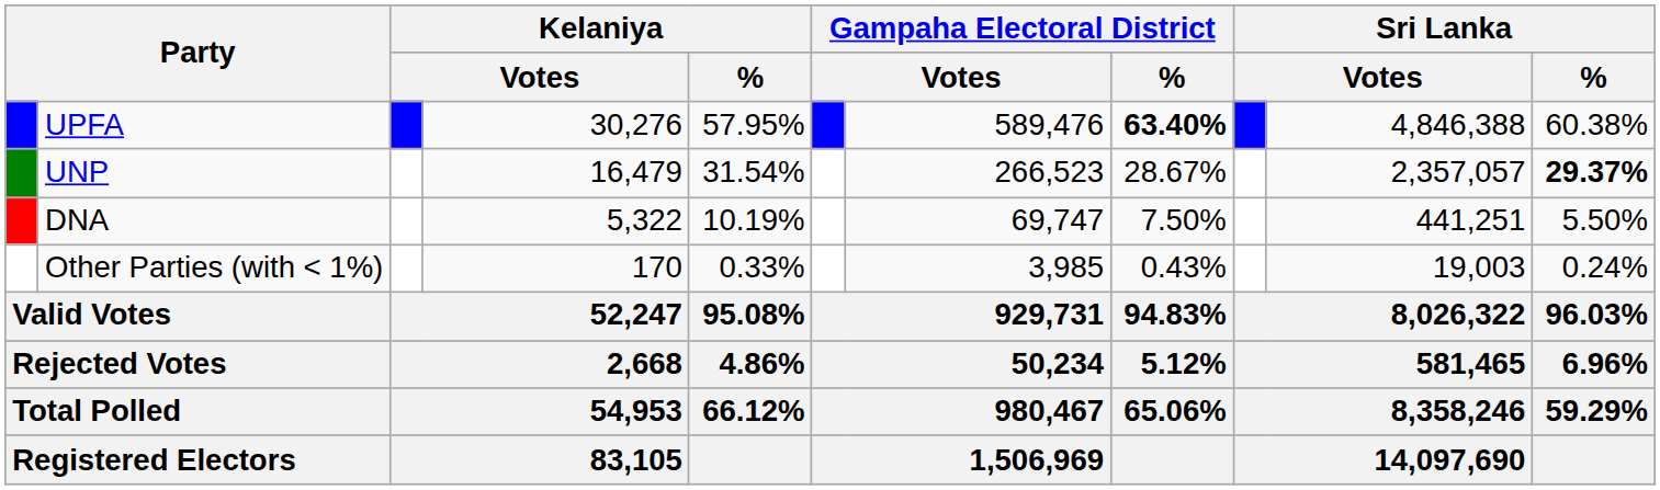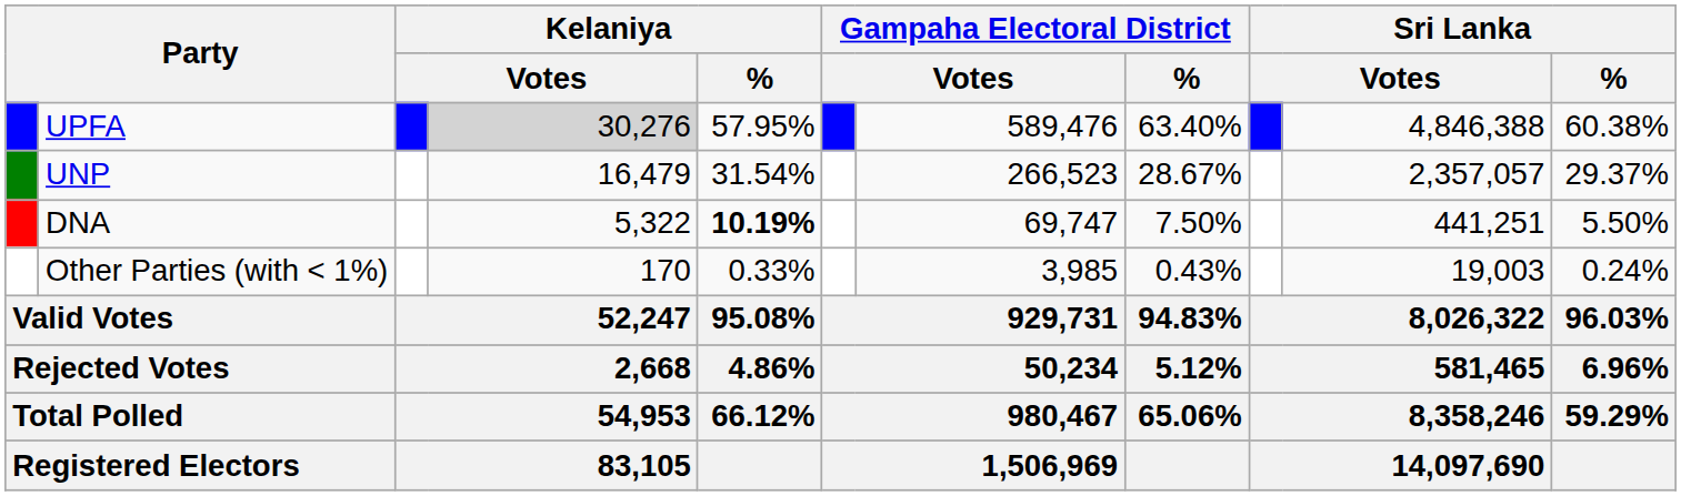UPFA | column 4: no background -> lightgrey background
UPFA | Gampaha Electoral District / %: bold -> normal
UNP | Sri Lanka / %: bold -> normal
DNA | Kelaniya / %: normal -> bold
